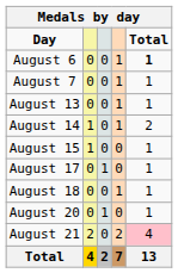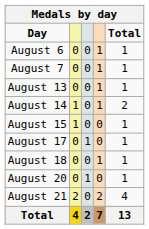August 6 | Total: bold -> normal
August 21 | Total: pink background -> no background
